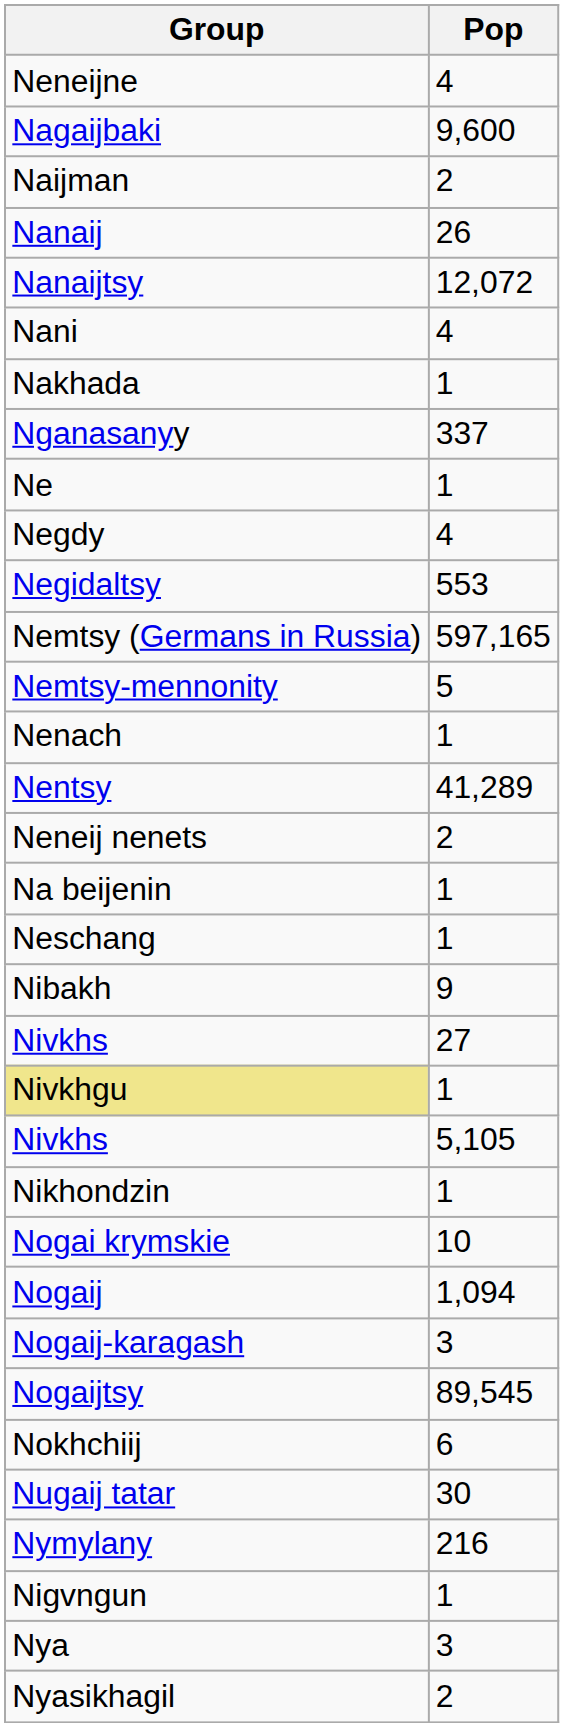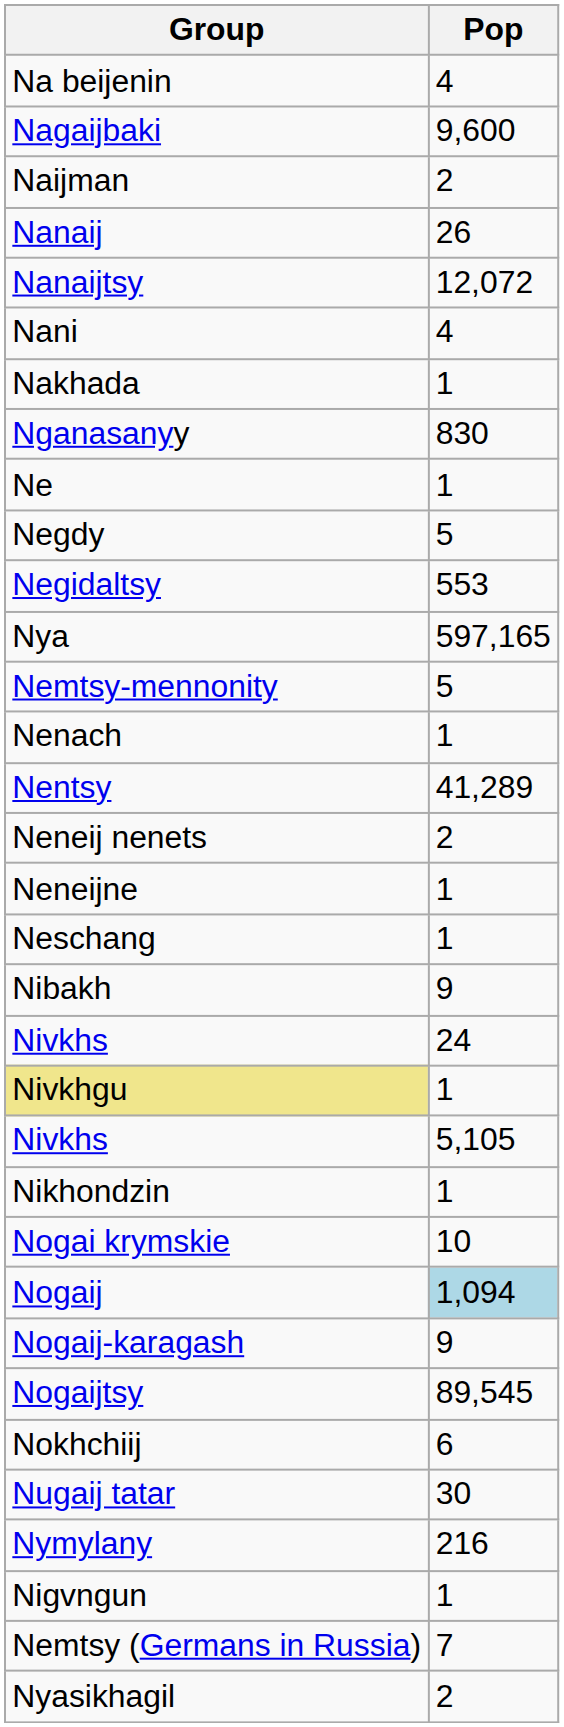row 2 | Group: Neneijne -> Na beijenin
row 9 | Pop: 337 -> 830
row 11 | Pop: 4 -> 5
row 13 | Group: Nemtsy (Germans in Russia) -> Nya
row 18 | Group: Na beijenin -> Neneijne
row 21 | Pop: 27 -> 24
row 26 | Pop: no background -> lightblue background
row 27 | Pop: 3 -> 9
row 33 | Group: Nya -> Nemtsy (Germans in Russia)
row 33 | Pop: 3 -> 7
